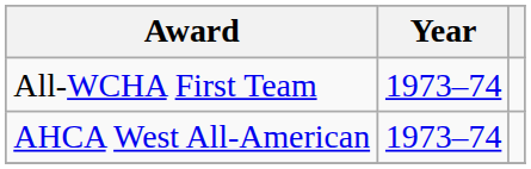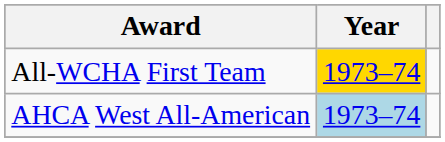row 2 | Year: no background -> gold background
row 3 | Year: no background -> lightblue background
